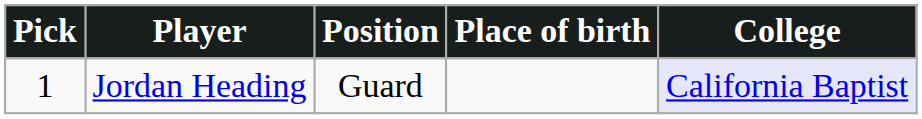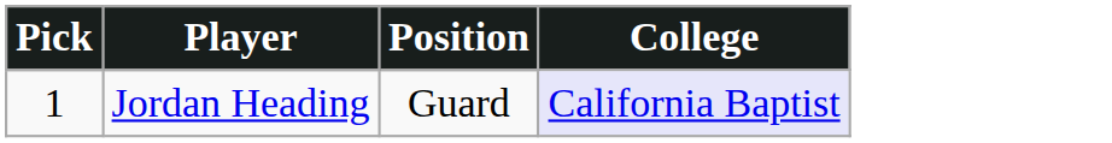- column: Place of birth
